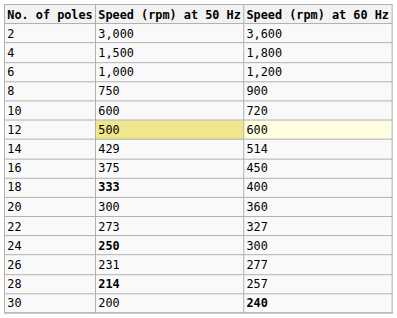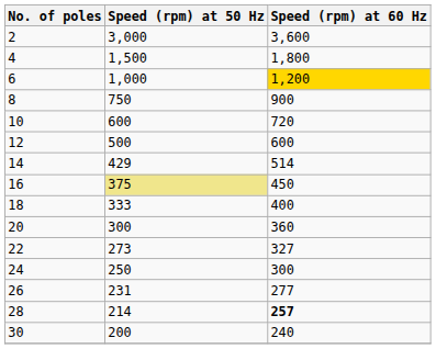6 | Speed (rpm) at 60 Hz: no background -> gold background
12 | Speed (rpm) at 50 Hz: khaki background -> no background
12 | Speed (rpm) at 60 Hz: lightyellow background -> no background
16 | Speed (rpm) at 50 Hz: no background -> khaki background
18 | Speed (rpm) at 50 Hz: bold -> normal
24 | Speed (rpm) at 50 Hz: bold -> normal
28 | Speed (rpm) at 50 Hz: bold -> normal
28 | Speed (rpm) at 60 Hz: normal -> bold
30 | Speed (rpm) at 60 Hz: bold -> normal
